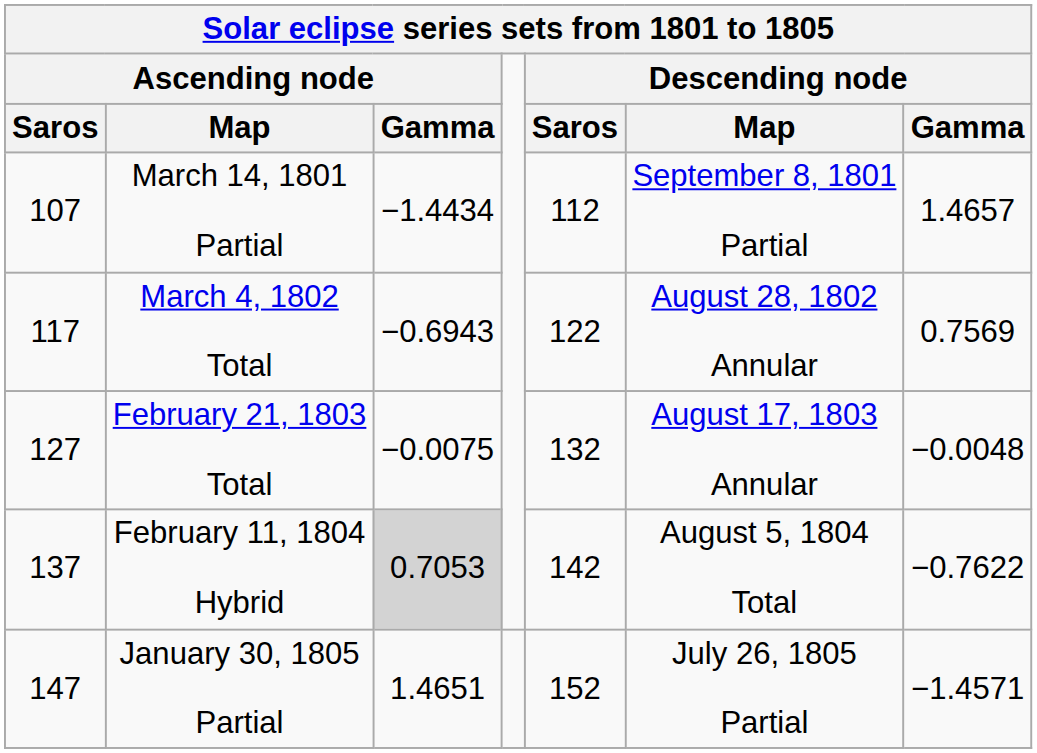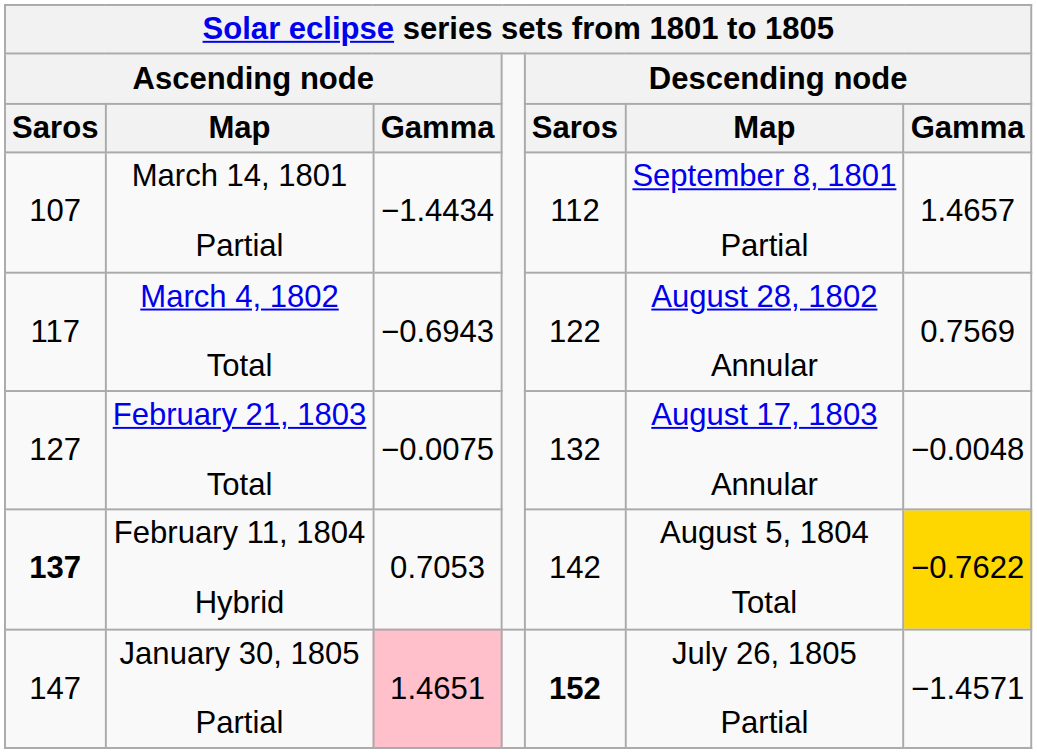February 11, 1804 Hybrid | Ascending node / Saros: normal -> bold
February 11, 1804 Hybrid | Ascending node / Gamma: lightgrey background -> no background
February 11, 1804 Hybrid | Descending node / Gamma: no background -> gold background
January 30, 1805 Partial | Ascending node / Gamma: no background -> pink background
January 30, 1805 Partial | Descending node / Saros: normal -> bold
